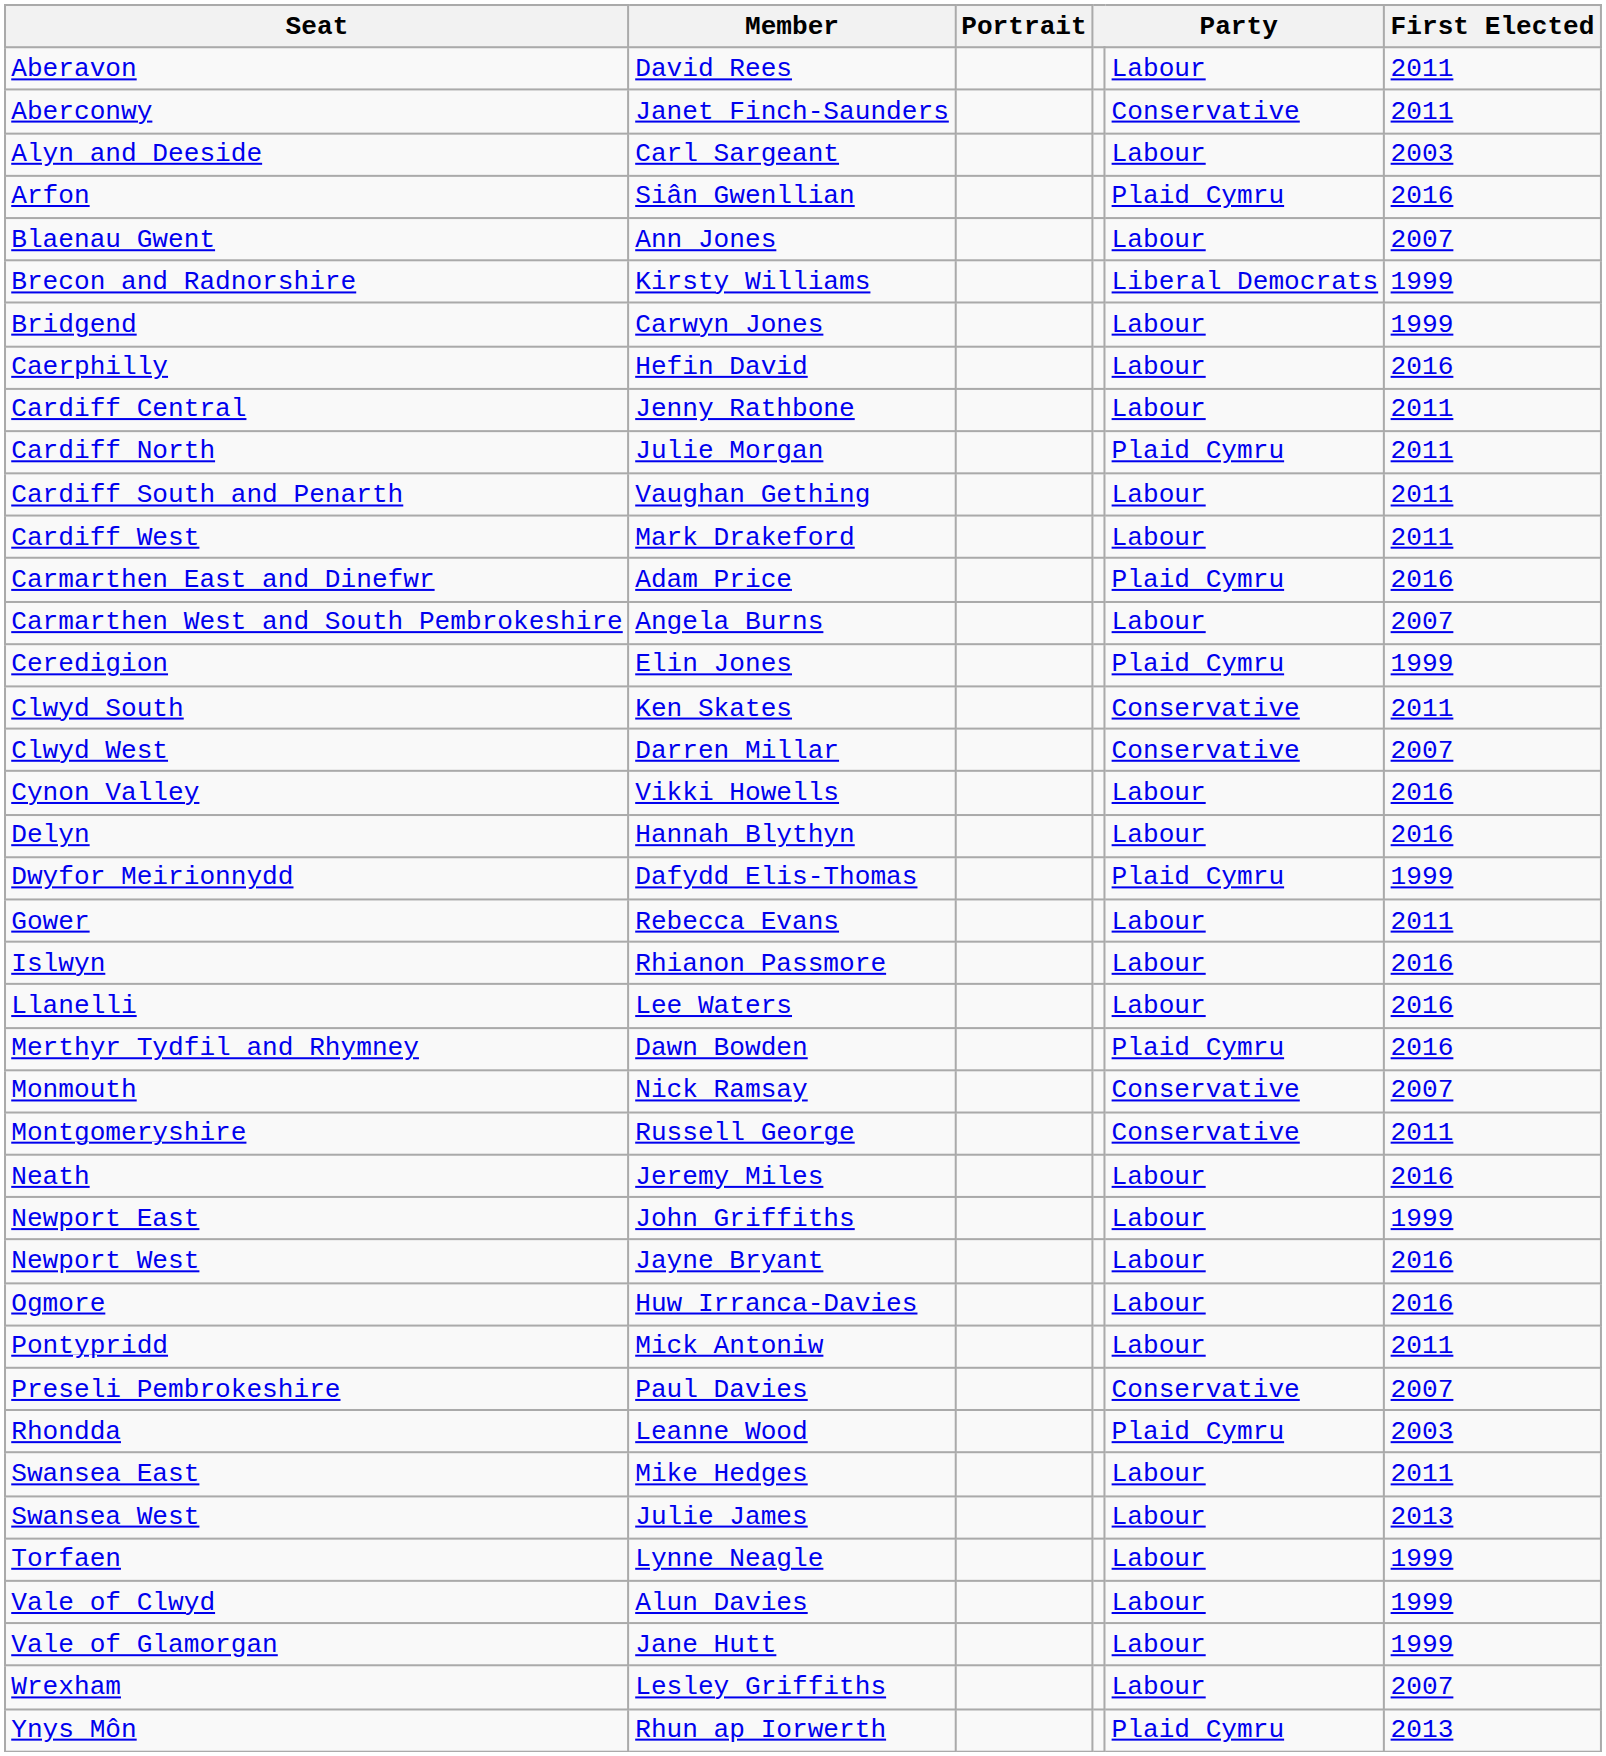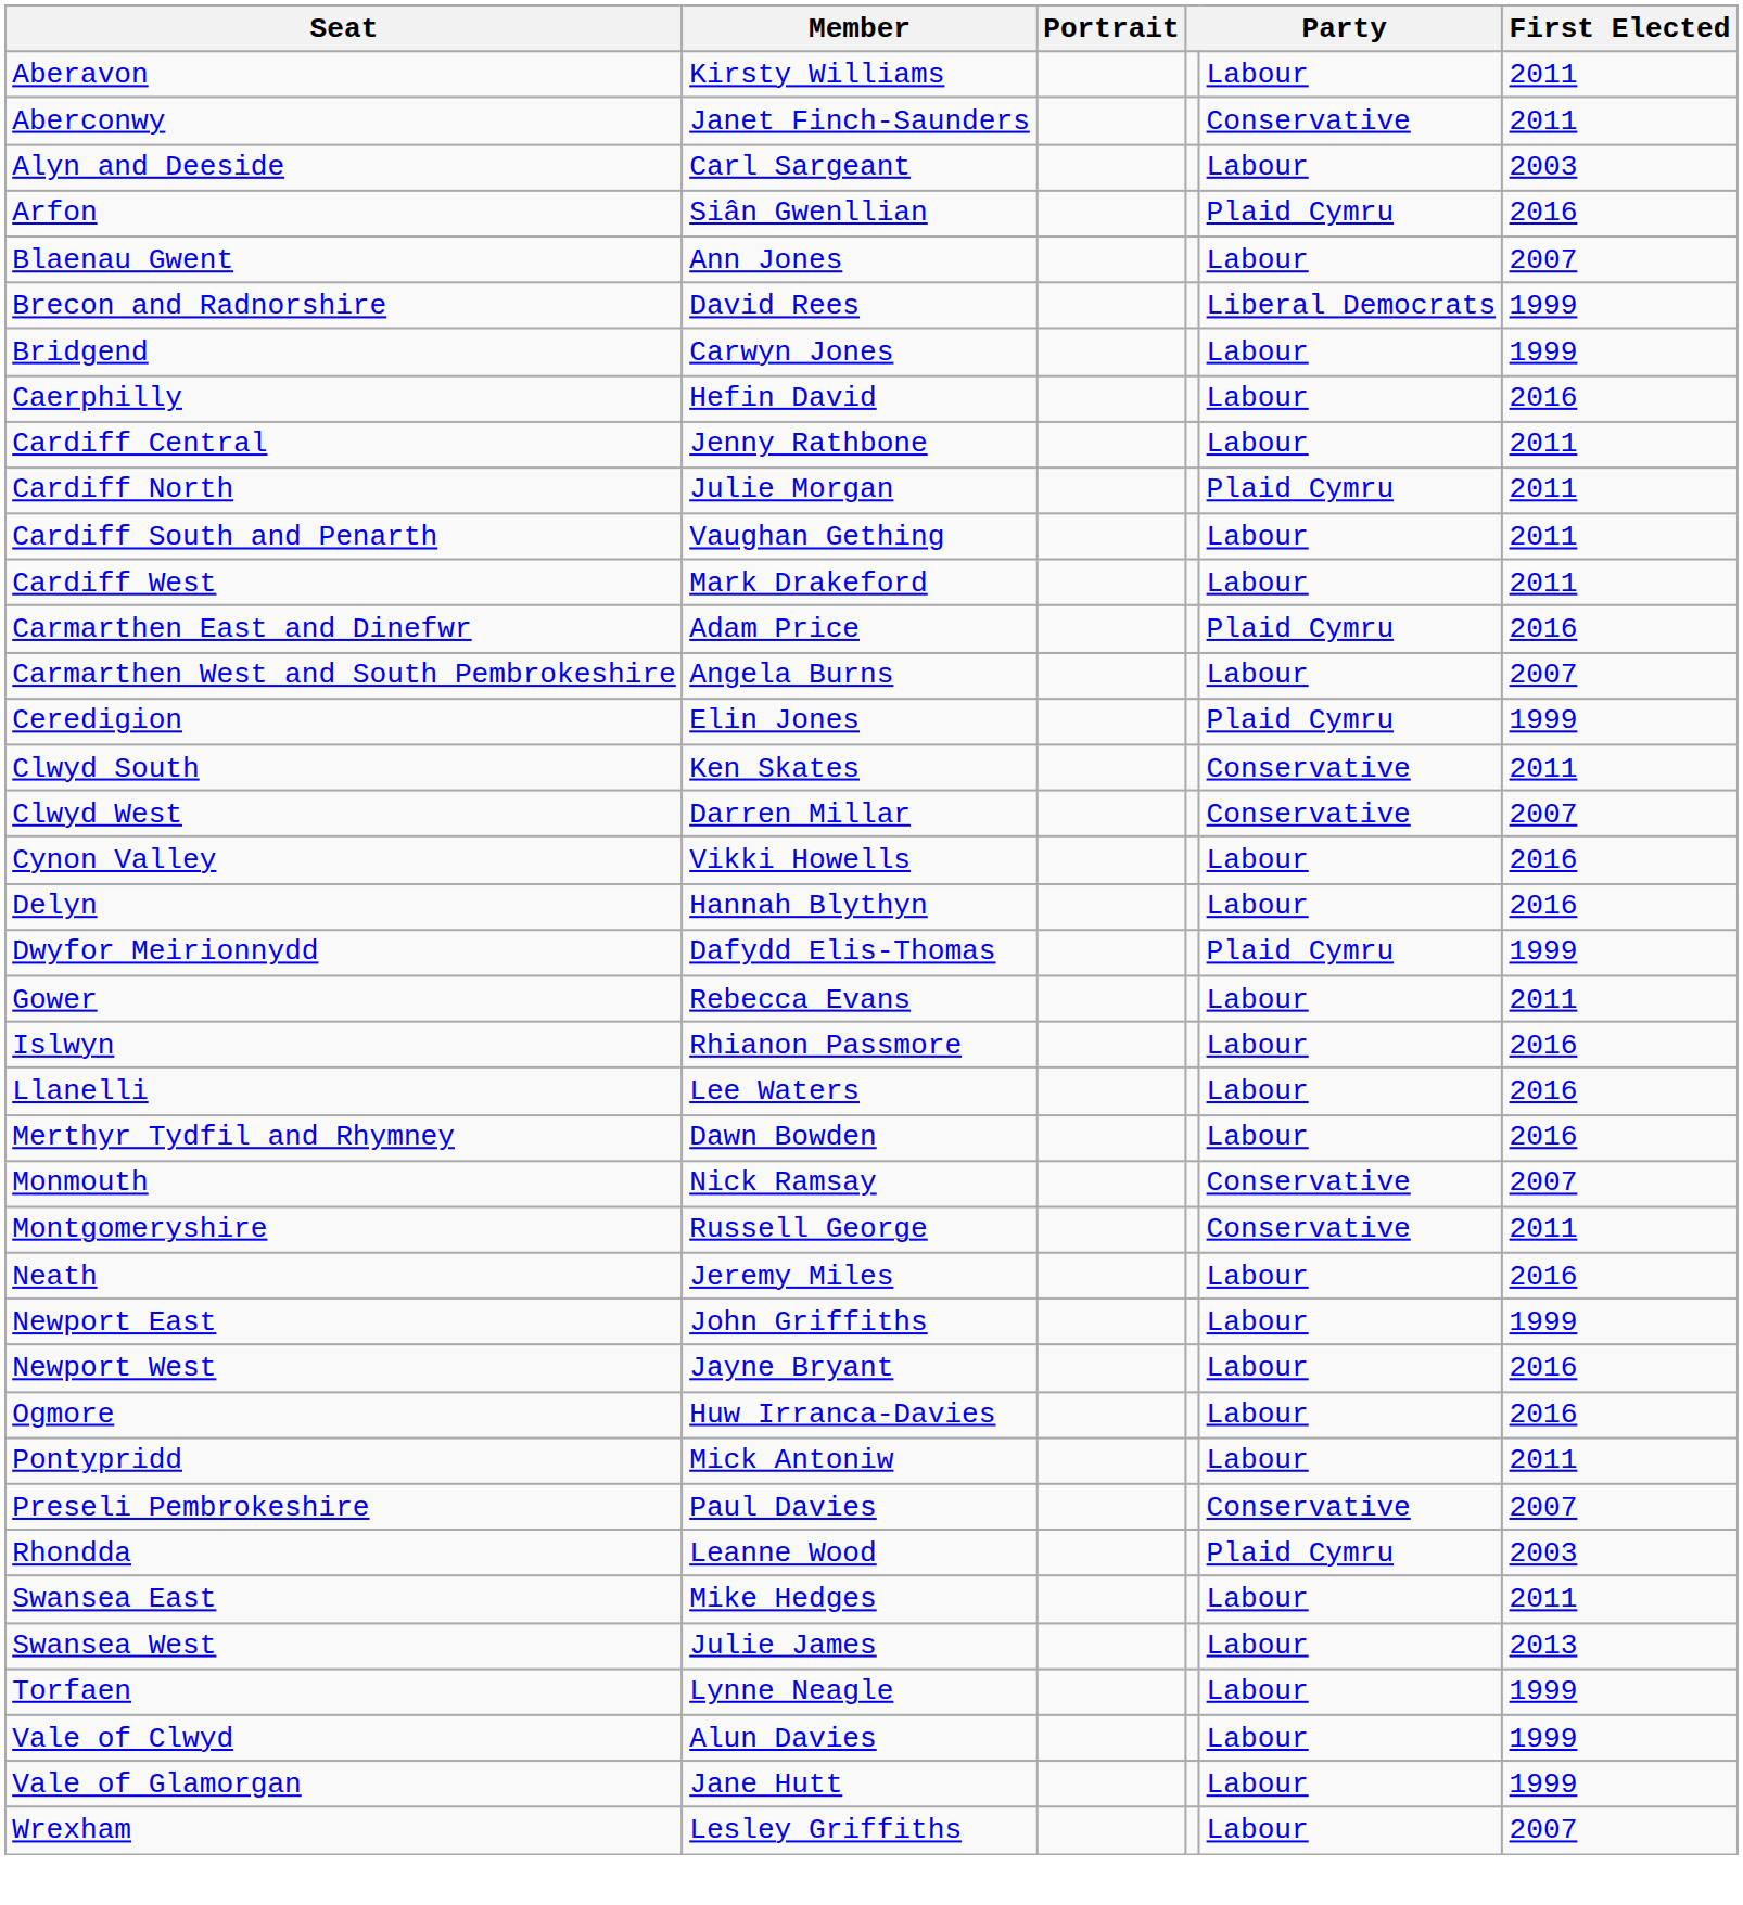Aberavon | Member: David Rees -> Kirsty Williams
Brecon and Radnorshire | Member: Kirsty Williams -> David Rees
Merthyr Tydfil and Rhymney | column 5: Plaid Cymru -> Labour
- row: Ynys Môn | Rhun ap Iorwerth | Plaid Cymru | 2013
